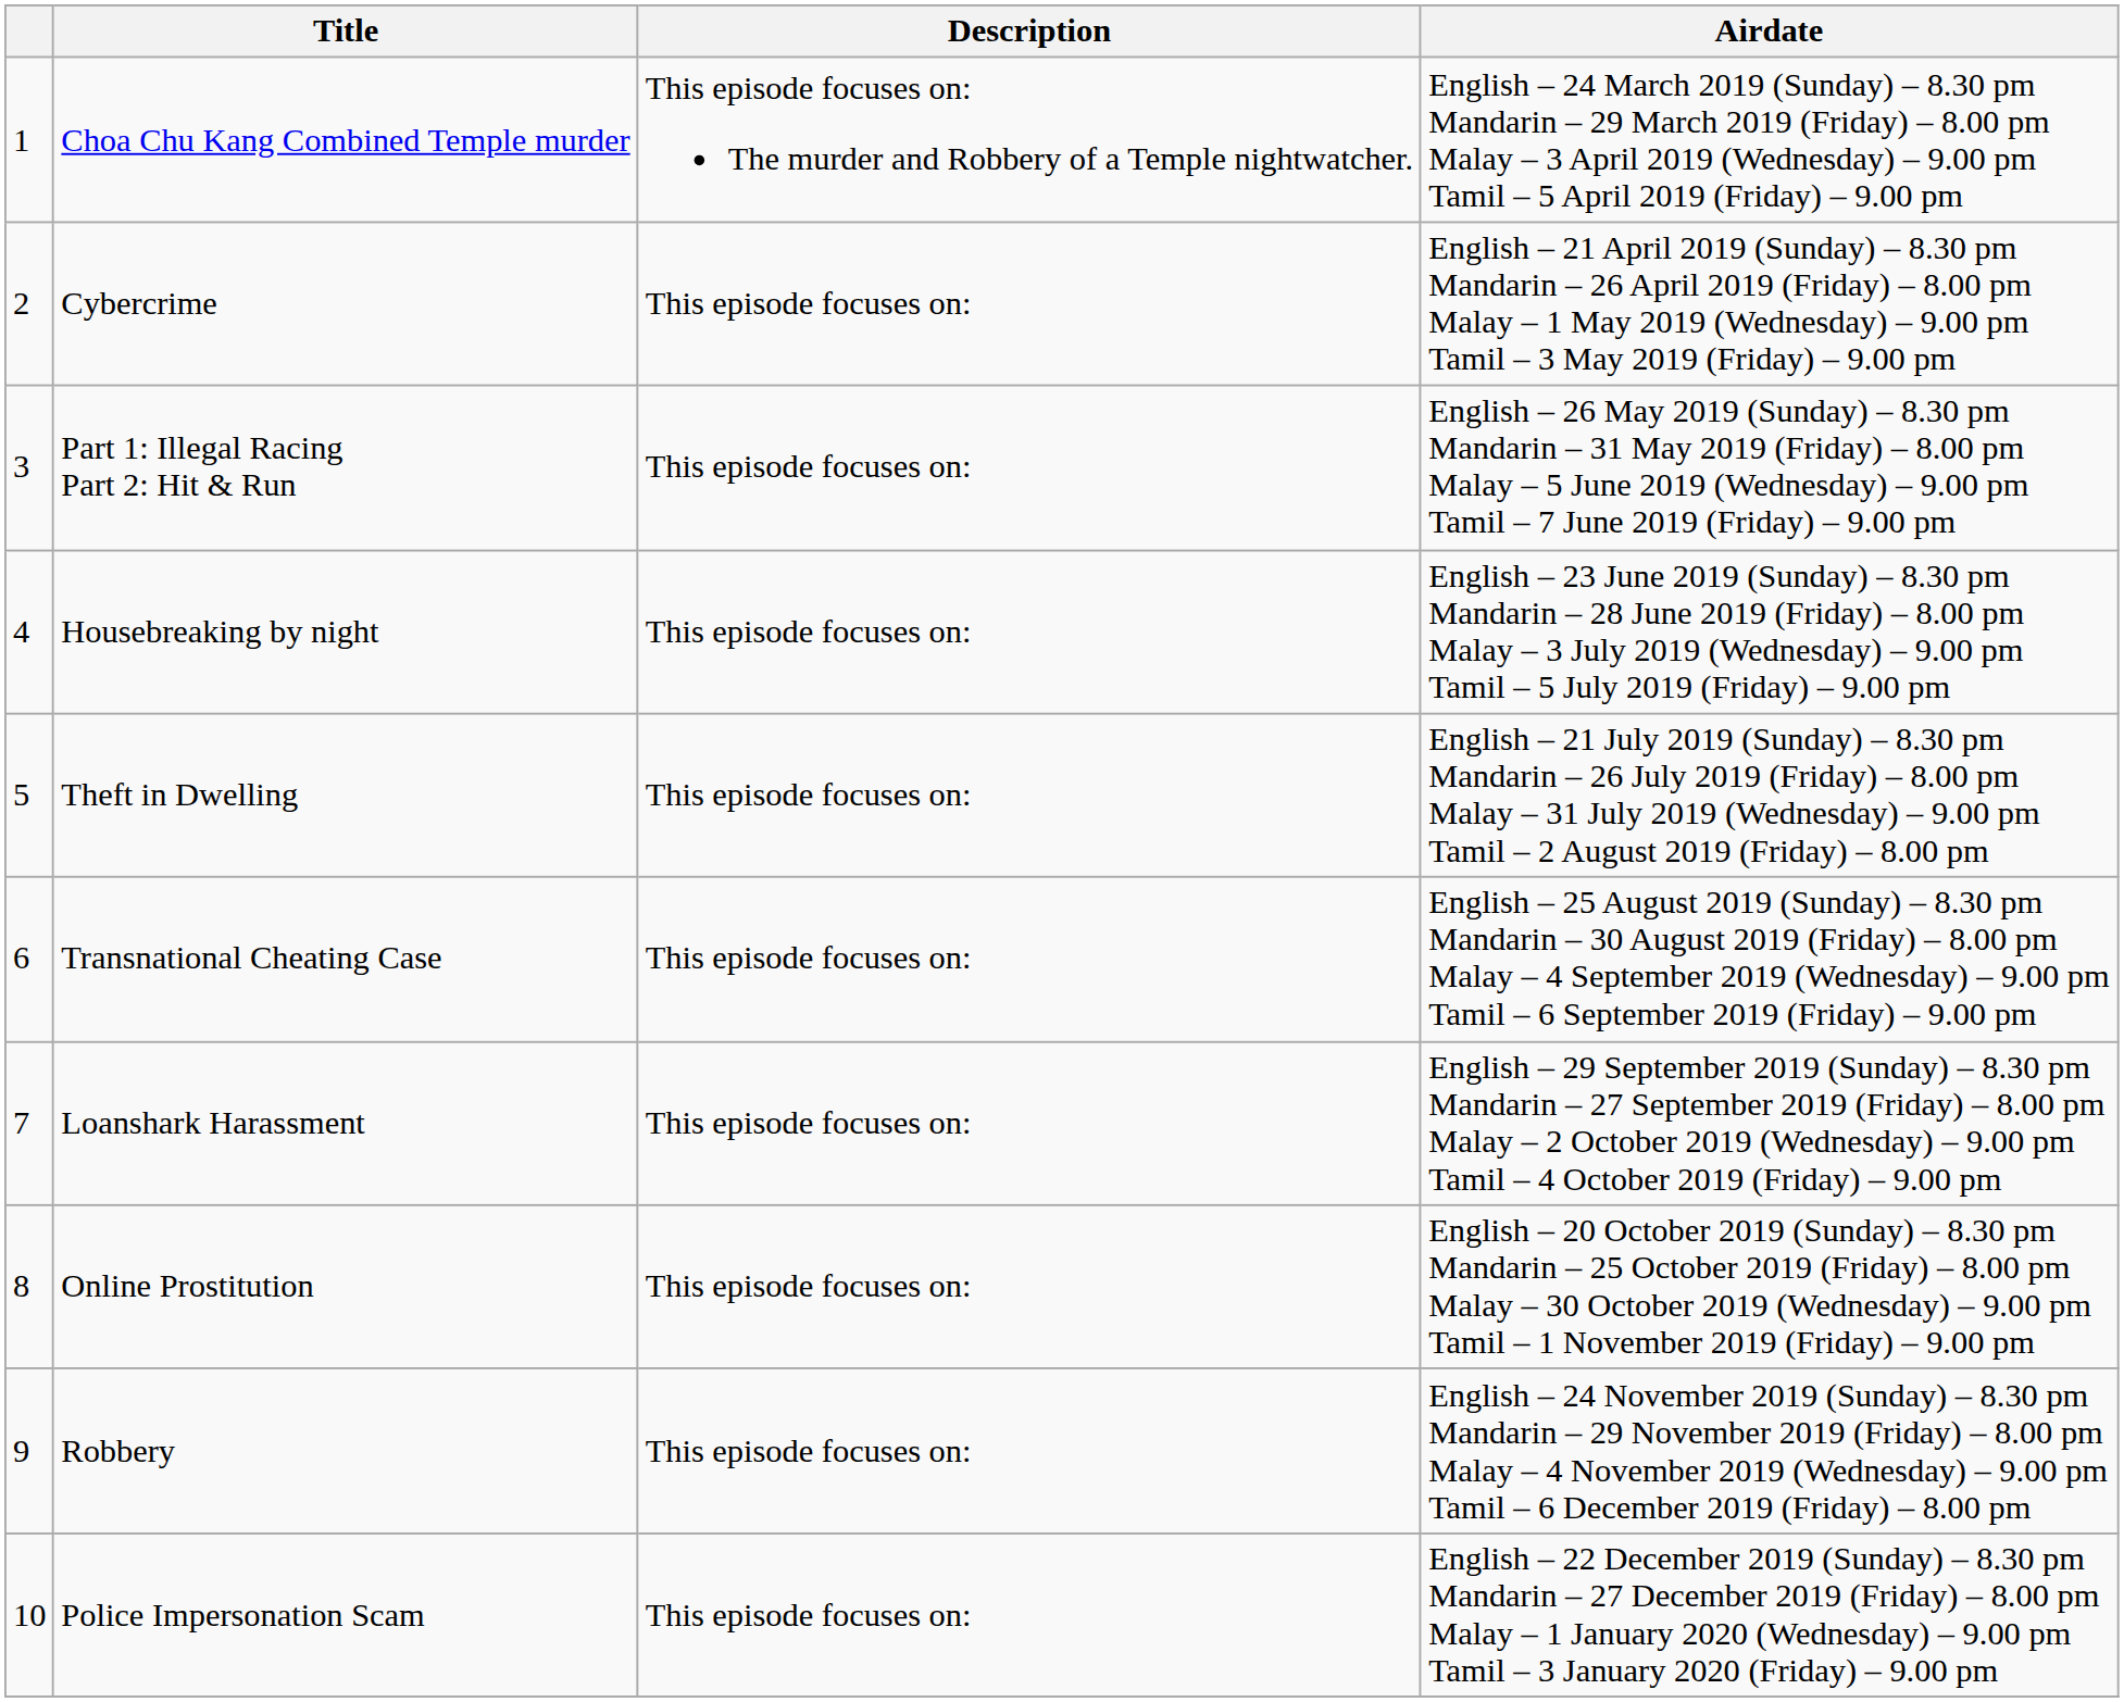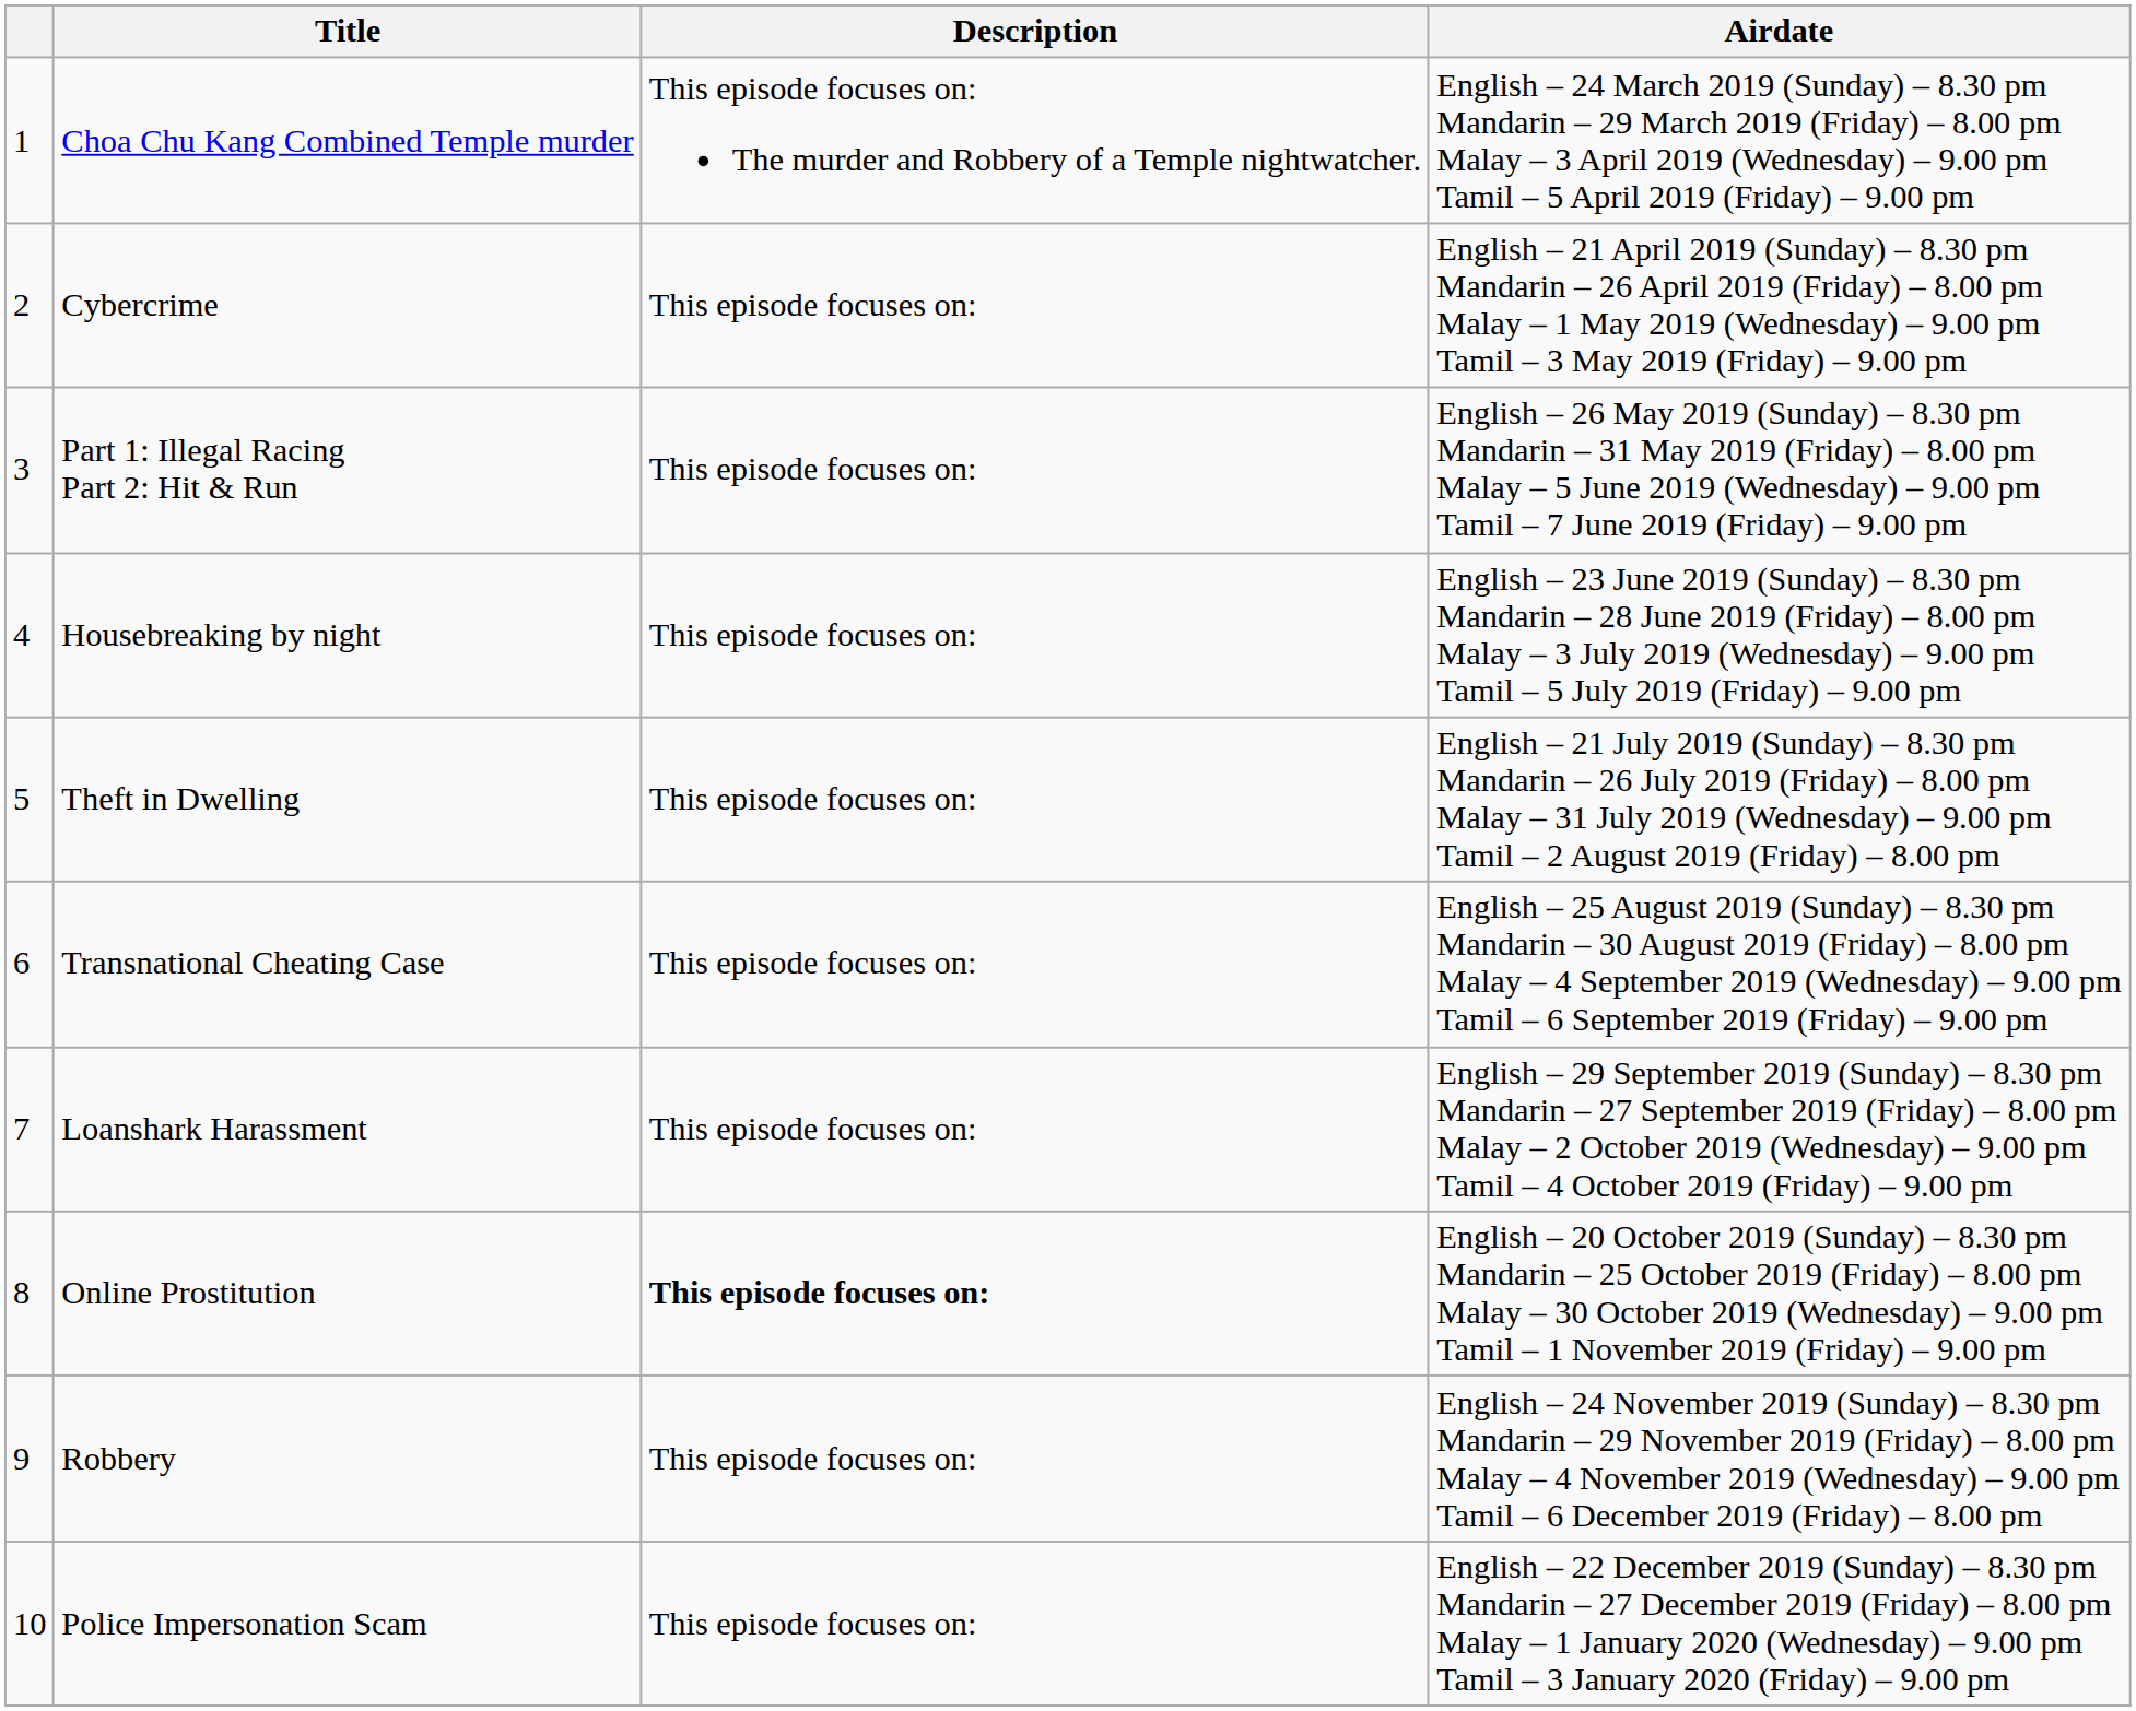Online Prostitution | Description: normal -> bold
